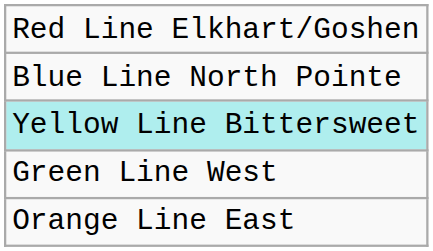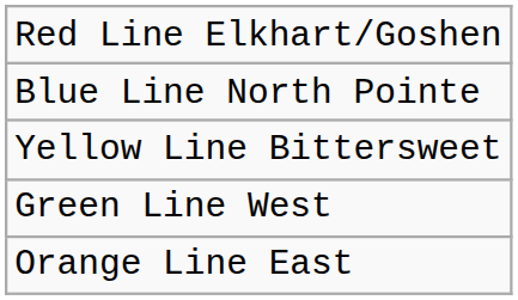row 3 | column 1: paleturquoise background -> no background
